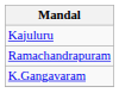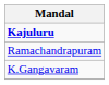row 2 | column 1: normal -> bold
